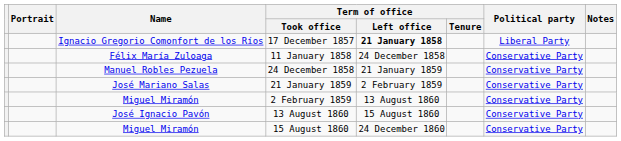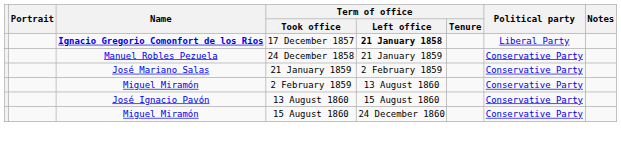17 December 1857 | Name: normal -> bold
- row: Félix María Zuloaga | 11 January 1858 | 24 December 1858 | Conservative Party
